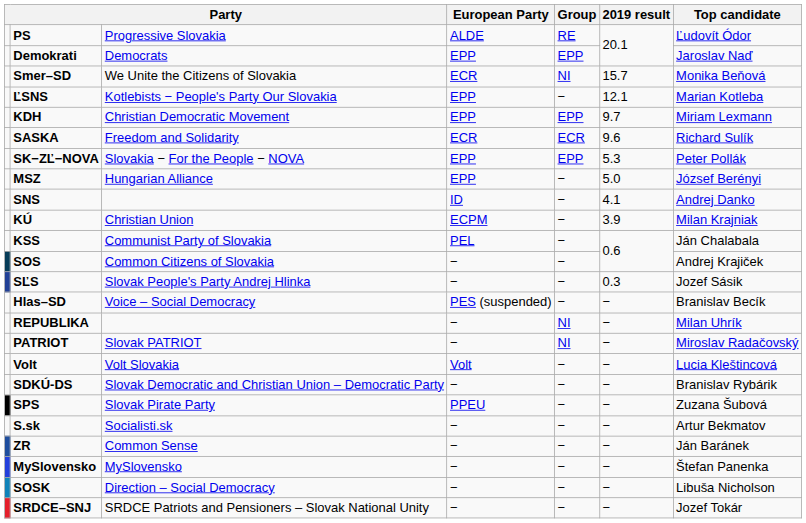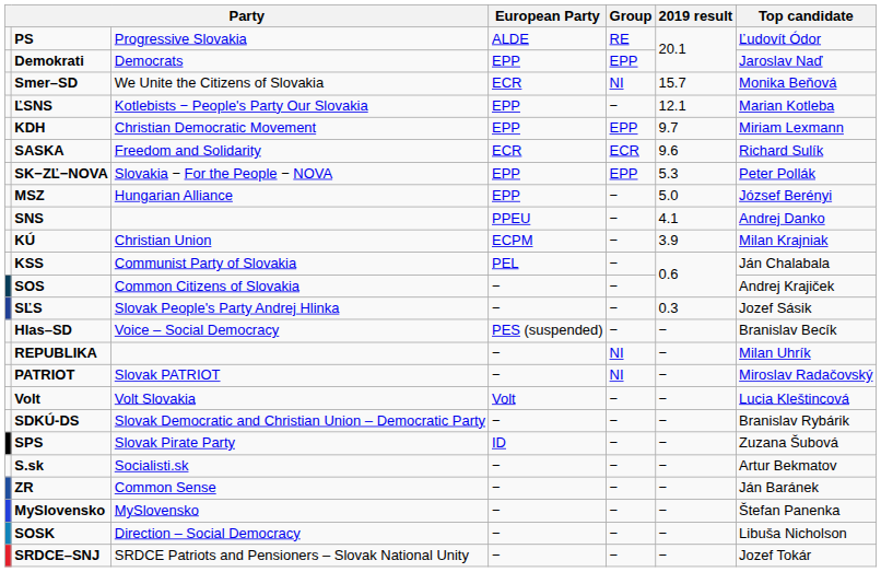SNS | European Party: ID -> PPEU
SPS | European Party: PPEU -> ID
